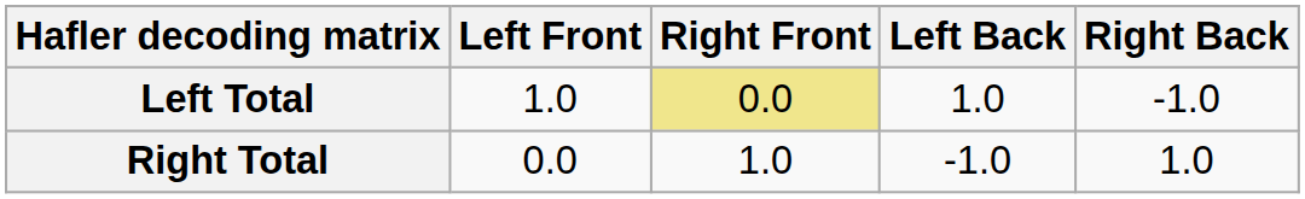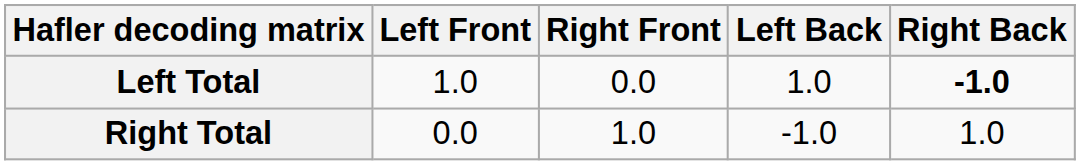row 2 | Right Front: khaki background -> no background
row 2 | Right Back: normal -> bold
